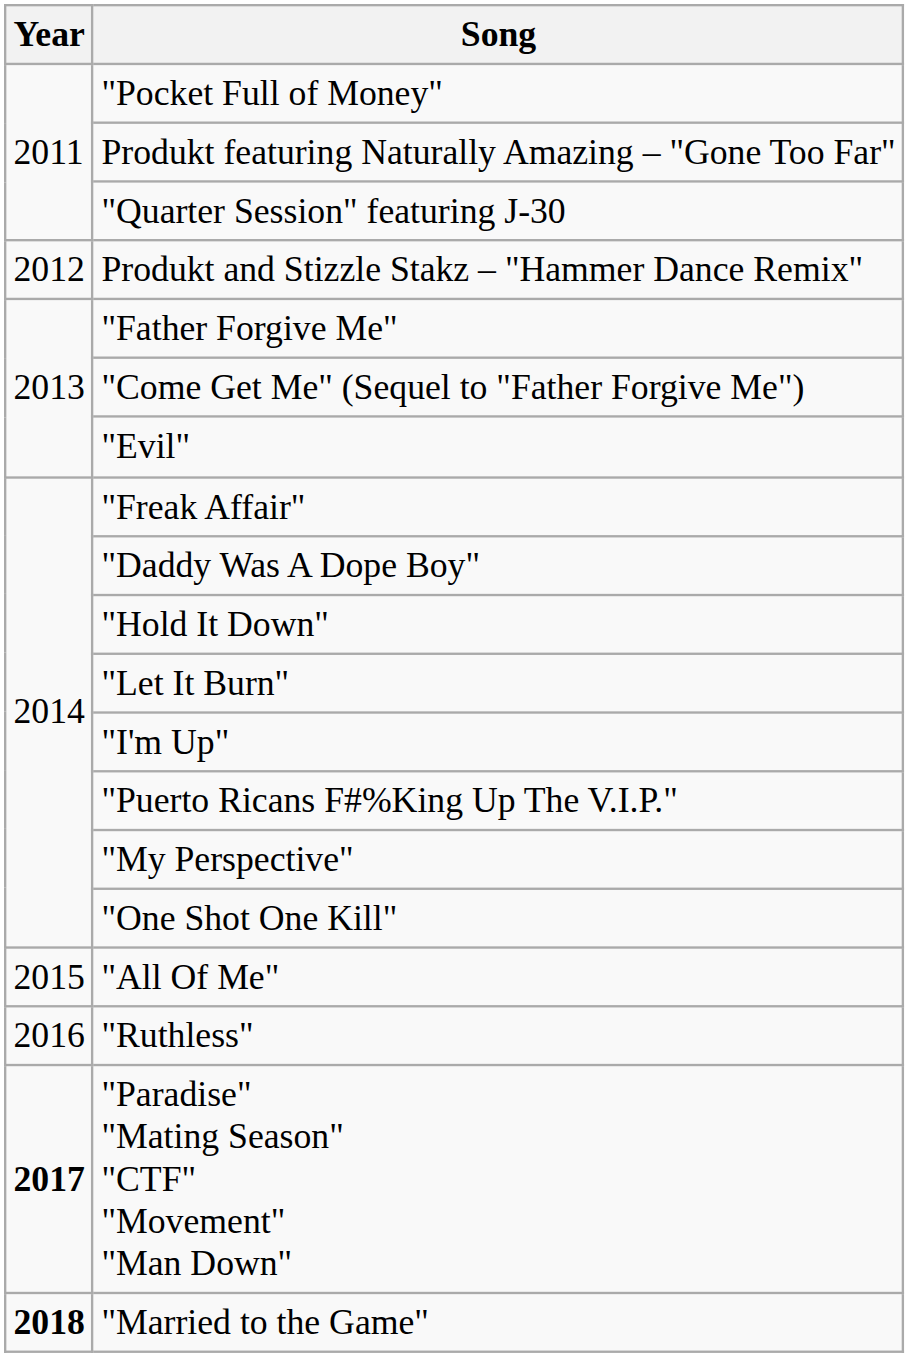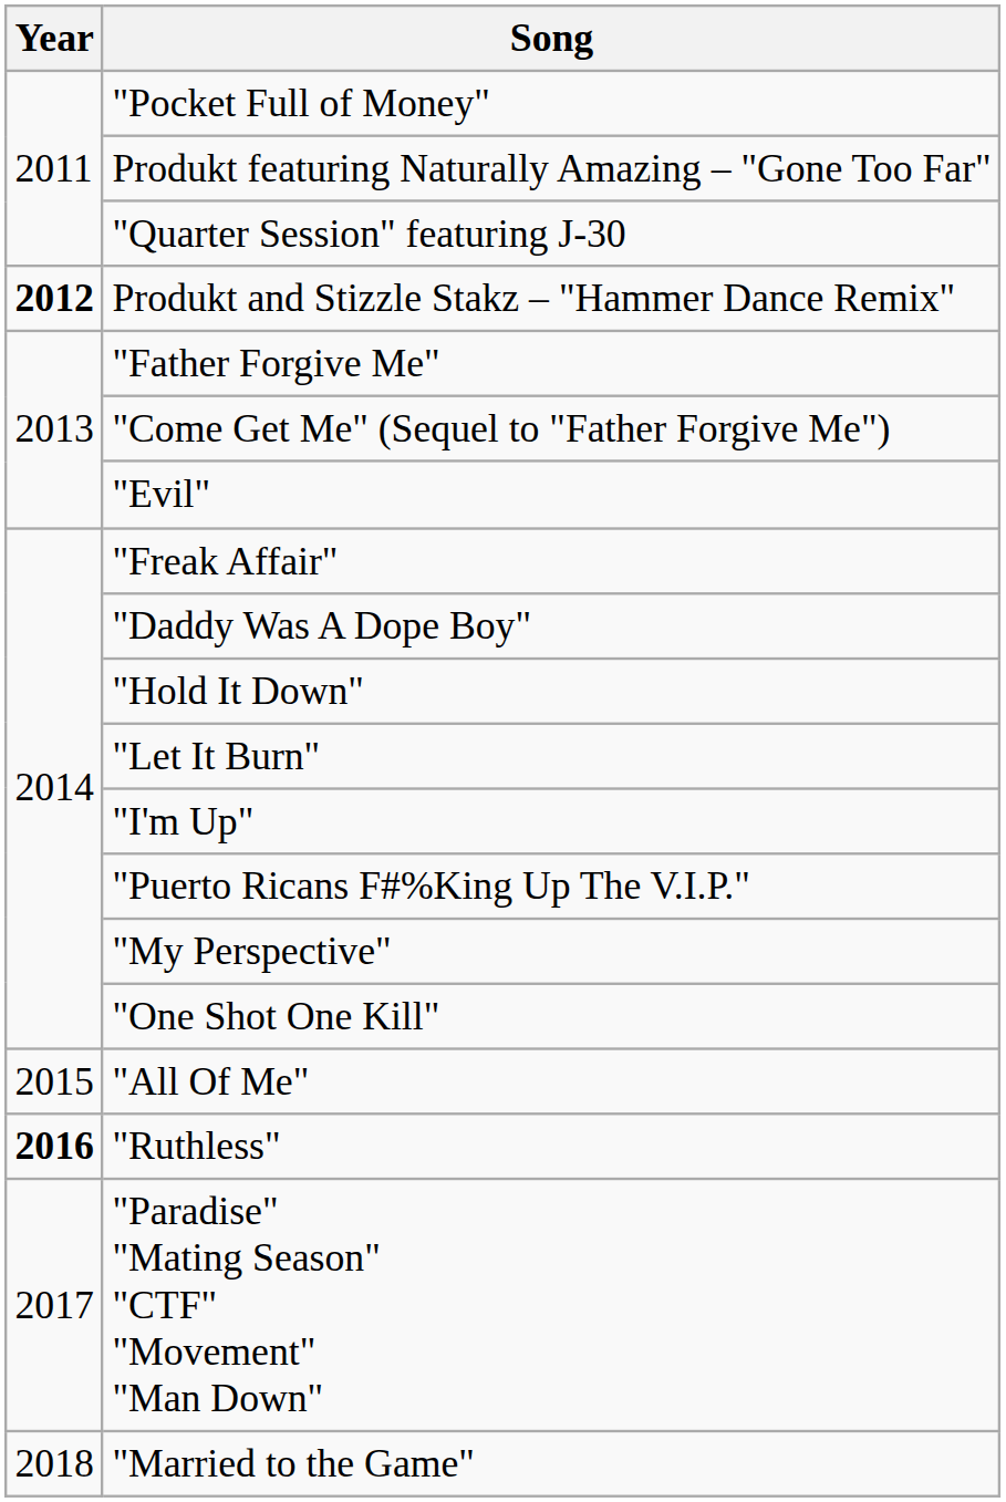Produkt and Stizzle Stakz – "Hammer Dance Remix" | Year: normal -> bold
"Ruthless" | Year: normal -> bold
"Paradise" "Mating Season" "CTF" "Movement" "Man Down" | Year: bold -> normal
"Married to the Game" | Year: bold -> normal
